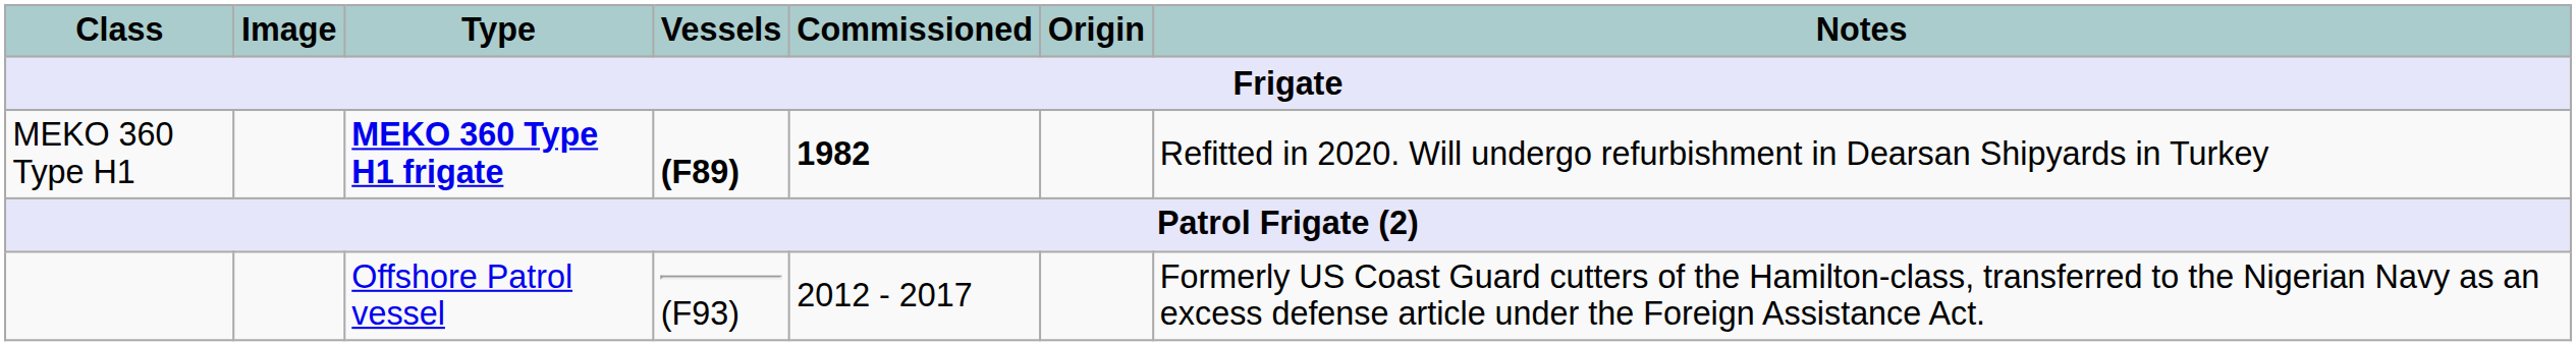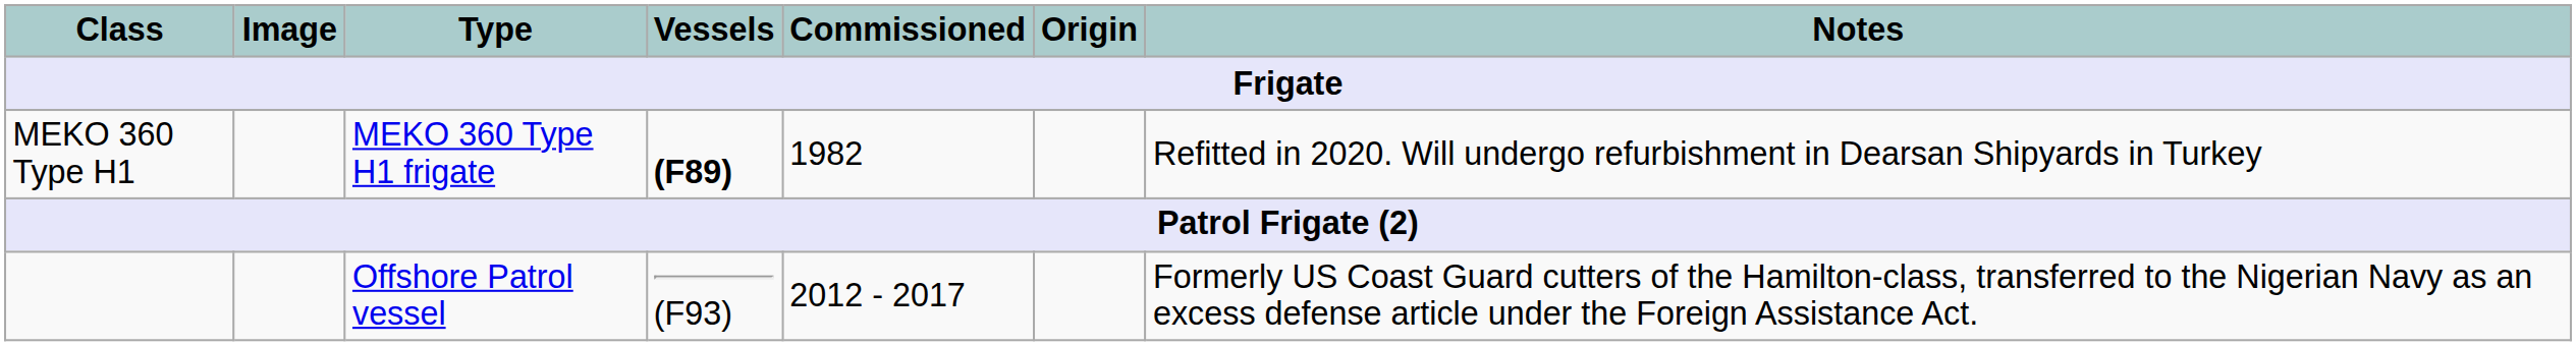MEKO 360 Type H1 | Type: bold -> normal
MEKO 360 Type H1 | Commissioned: bold -> normal
